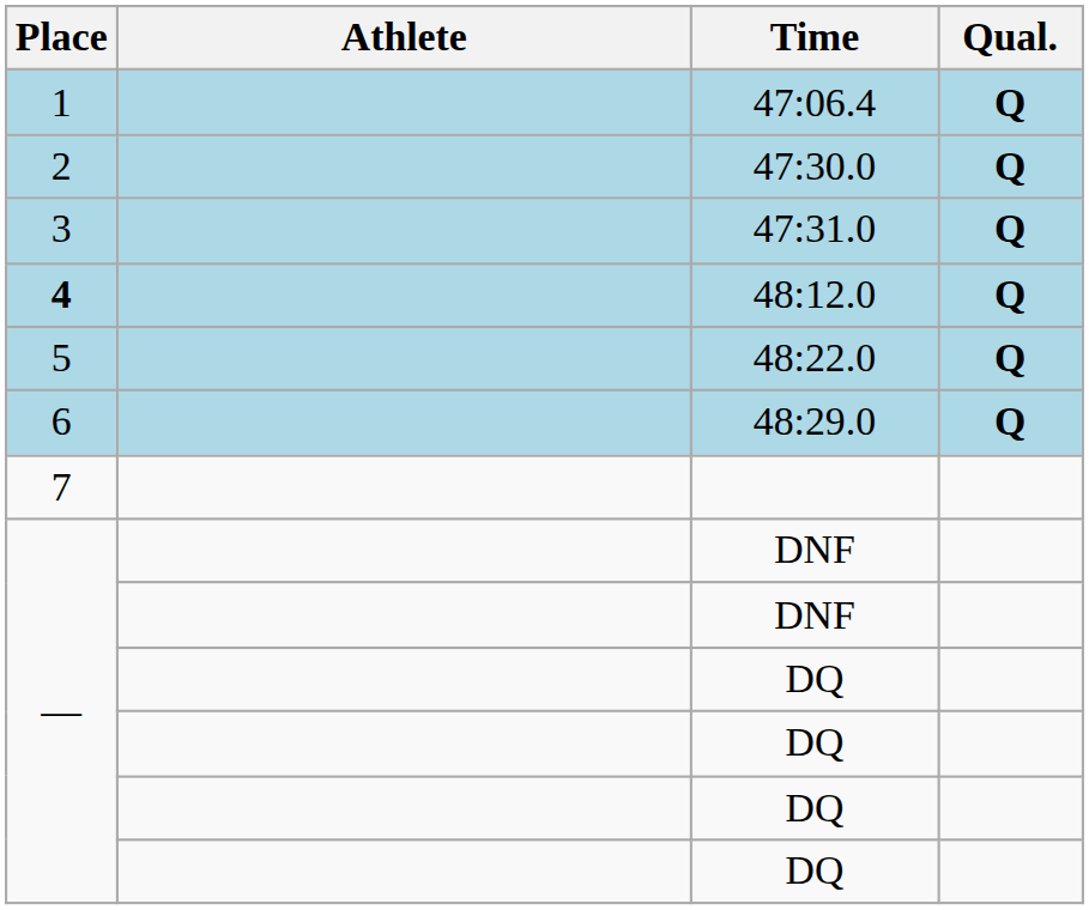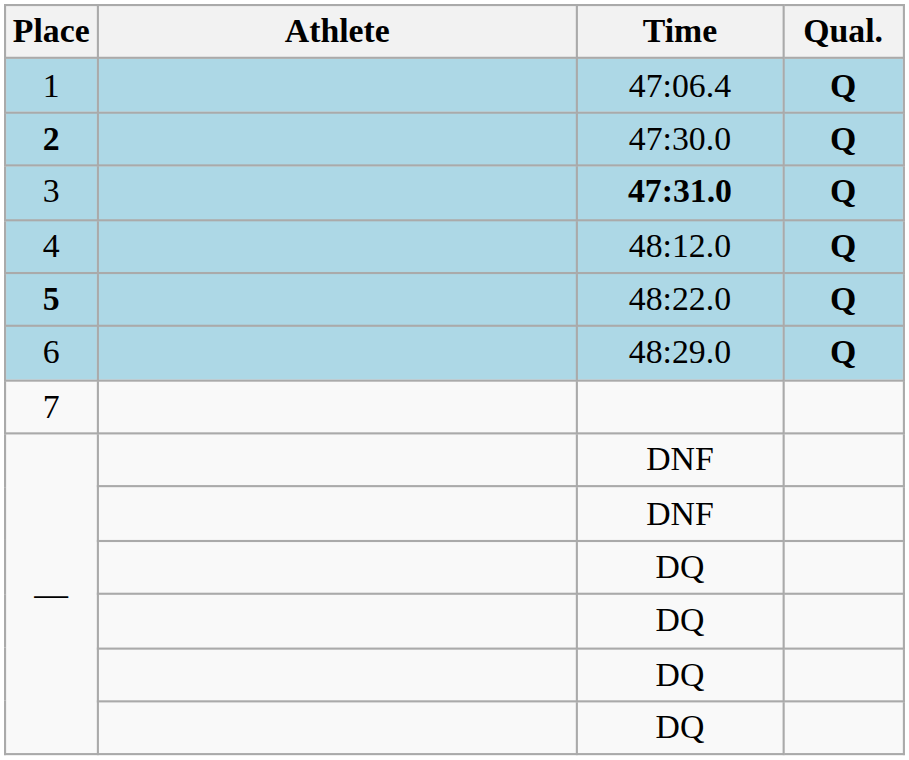47:30.0 | Place: normal -> bold
47:31.0 | Time: normal -> bold
48:12.0 | Place: bold -> normal
48:22.0 | Place: normal -> bold
